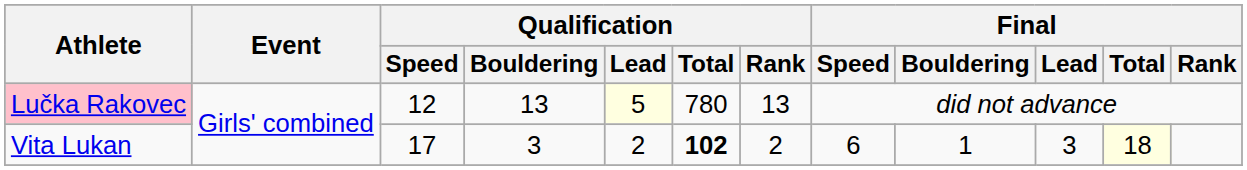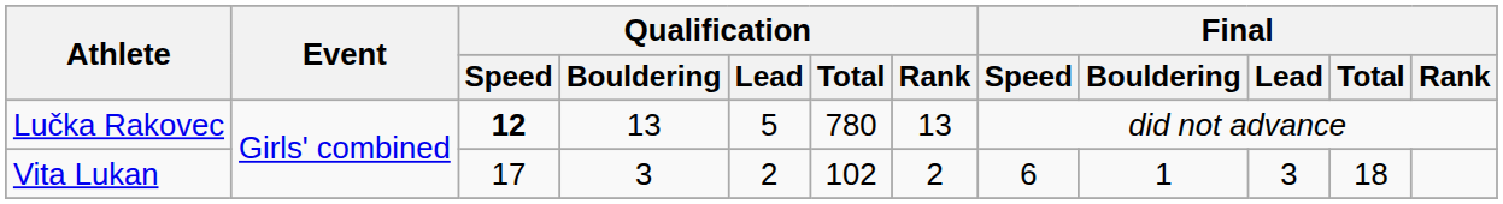row 3 | Athlete: pink background -> no background
row 3 | Qualification / Speed: normal -> bold
row 3 | Qualification / Lead: lightyellow background -> no background
row 4 | Qualification / Total: bold -> normal
row 4 | Final / Total: lightyellow background -> no background
